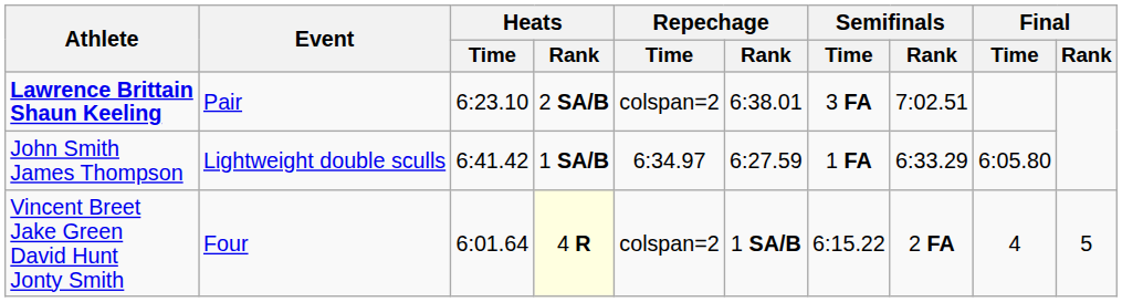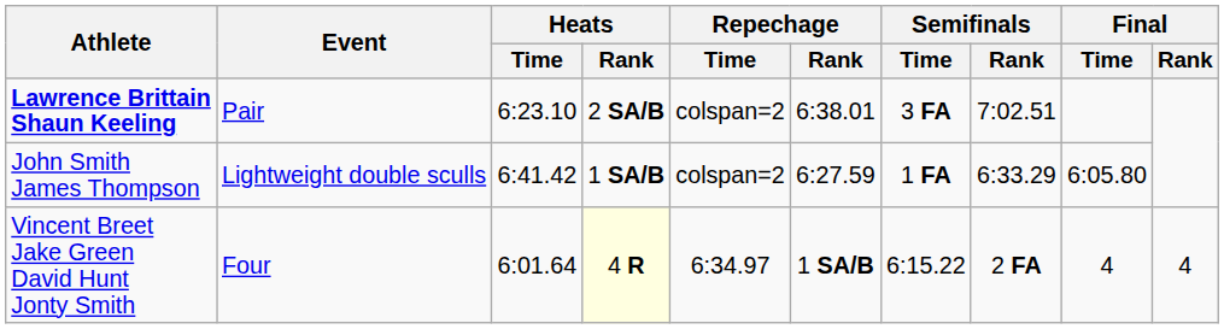John Smith James Thompson | Repechage / Time: 6:34.97 -> colspan=2
Vincent Breet Jake Green David Hunt Jonty Smith | Repechage / Time: colspan=2 -> 6:34.97
Vincent Breet Jake Green David Hunt Jonty Smith | Final / Rank: 5 -> 4
